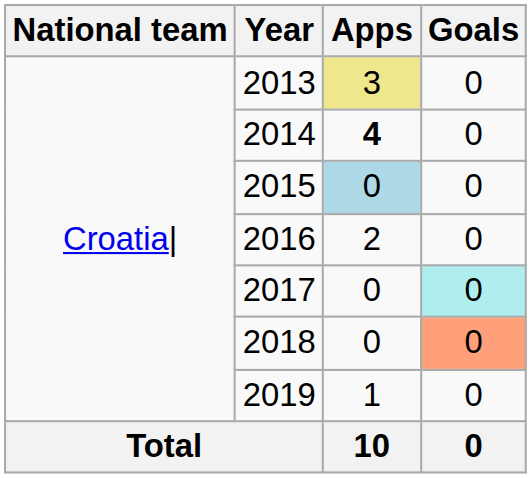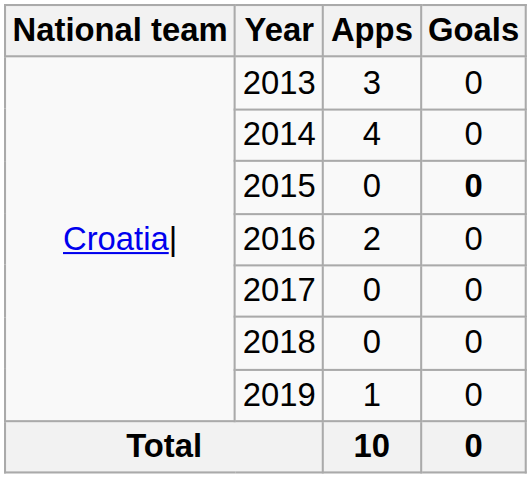2013 | Apps: khaki background -> no background
2014 | Apps: bold -> normal
2015 | Apps: lightblue background -> no background
2015 | Goals: normal -> bold
2017 | Goals: paleturquoise background -> no background
2018 | Goals: lightsalmon background -> no background
